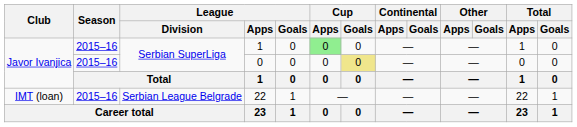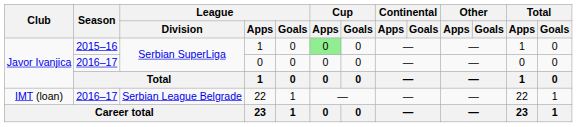row 4 | Season: 2015–16 -> 2016–17
row 4 | Cup / Goals: khaki background -> no background
row 6 | Season: 2015–16 -> 2016–17
